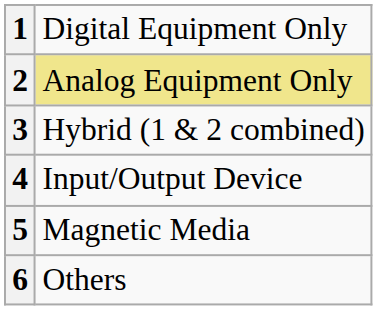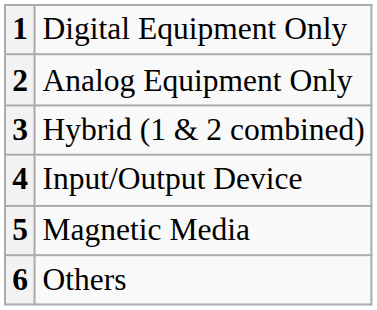2 | column 2: khaki background -> no background
